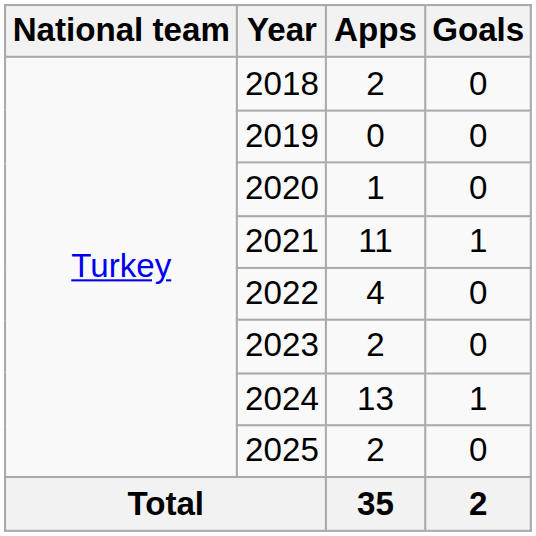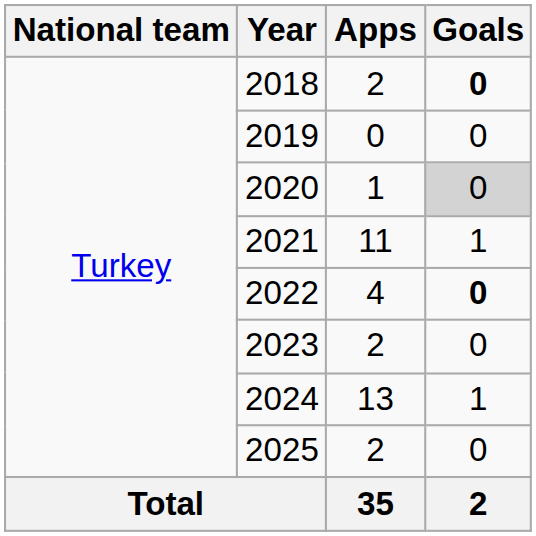2018 | Goals: normal -> bold
2020 | Goals: no background -> lightgrey background
2022 | Goals: normal -> bold
